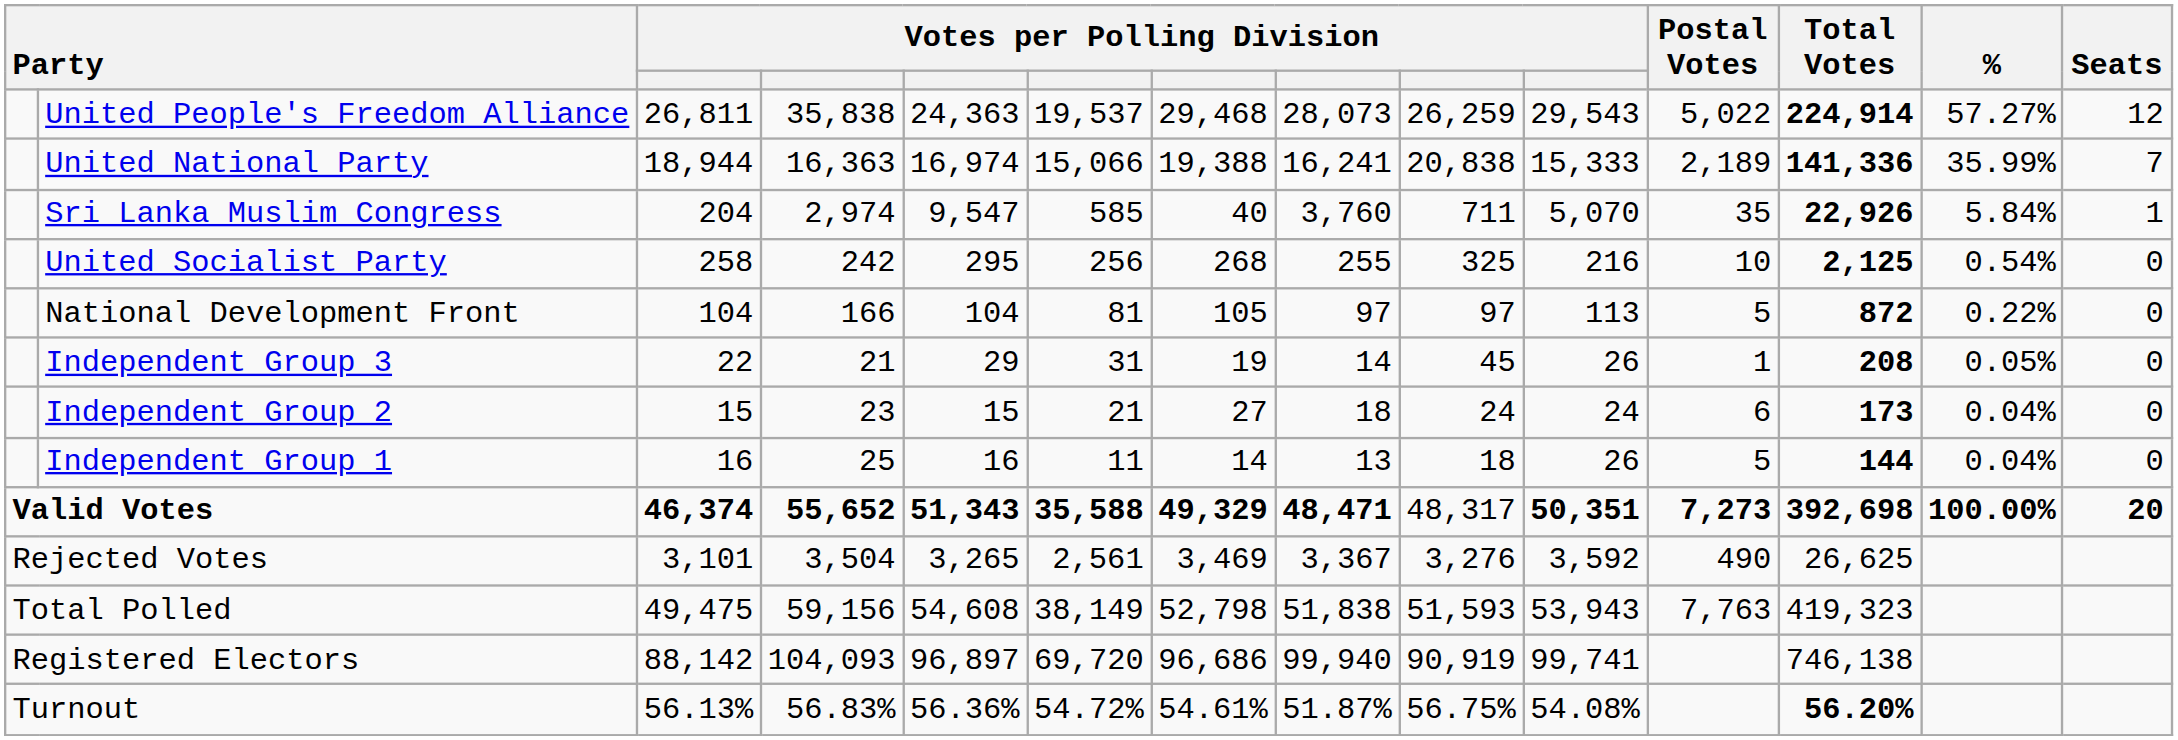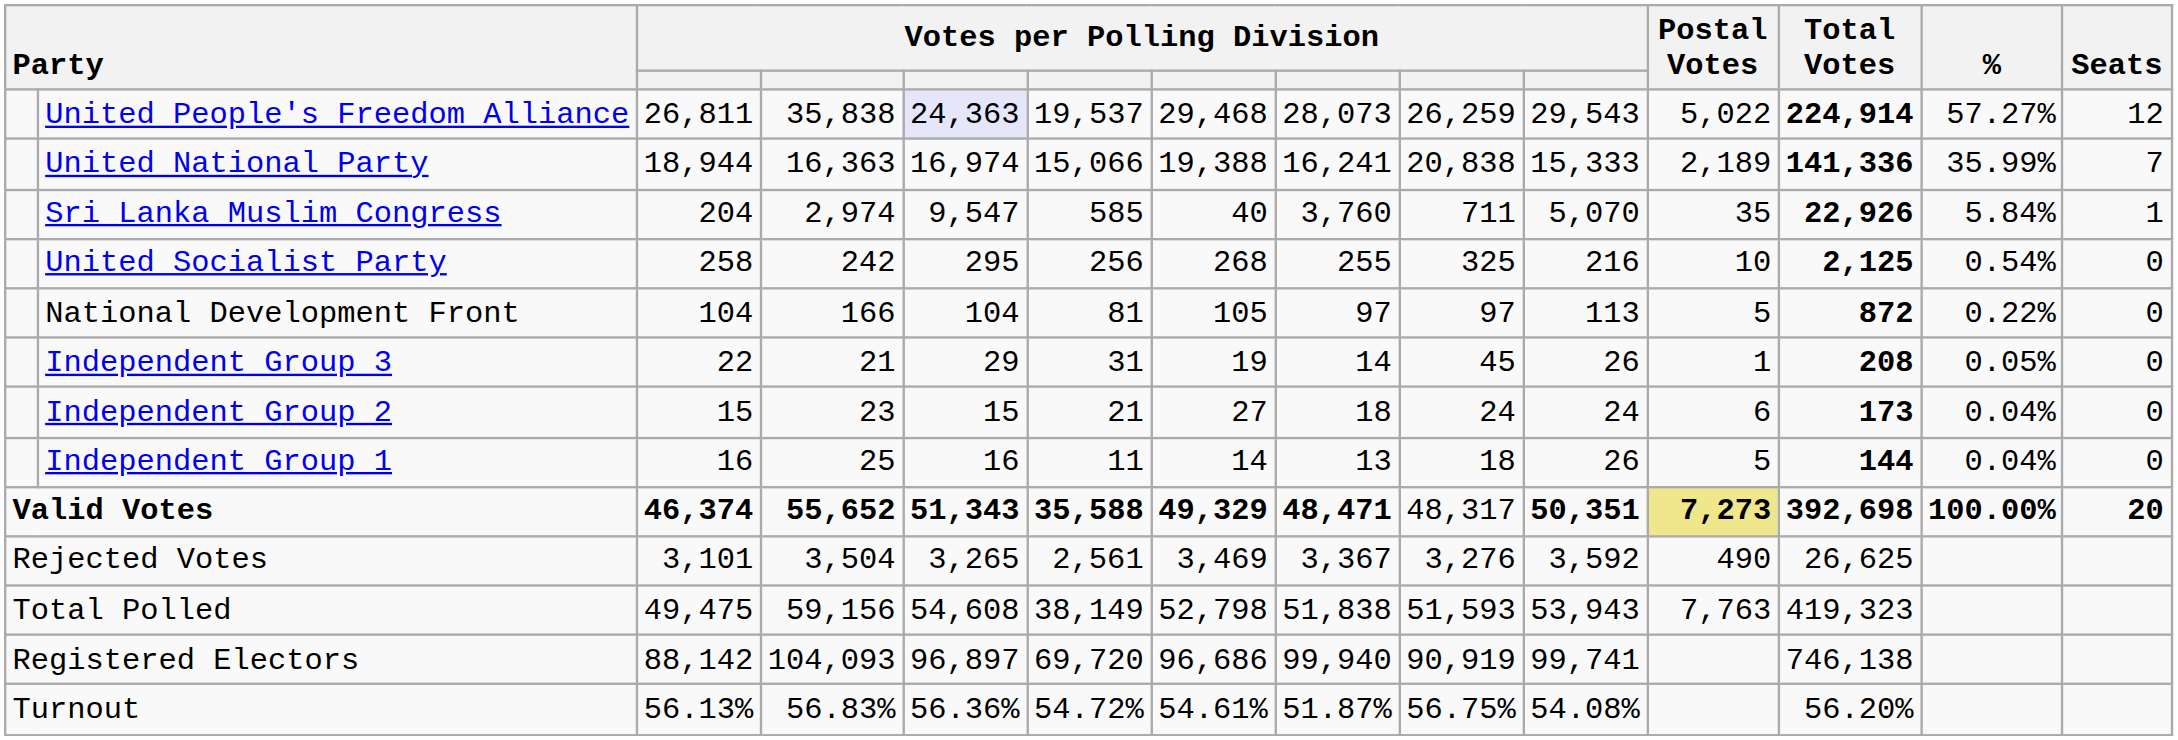United People's Freedom Alliance | column 5: no background -> lavender background
Valid Votes | Postal Votes: no background -> khaki background
Turnout | Total Votes: bold -> normal
